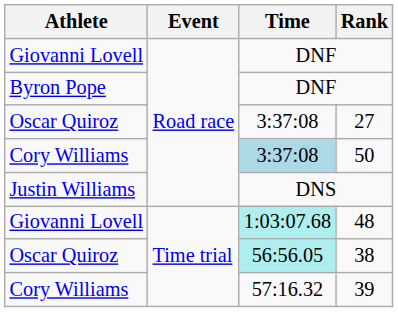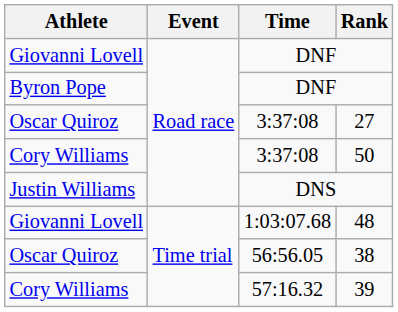50 | Time: lightblue background -> no background
48 | Time: paleturquoise background -> no background
38 | Time: paleturquoise background -> no background
